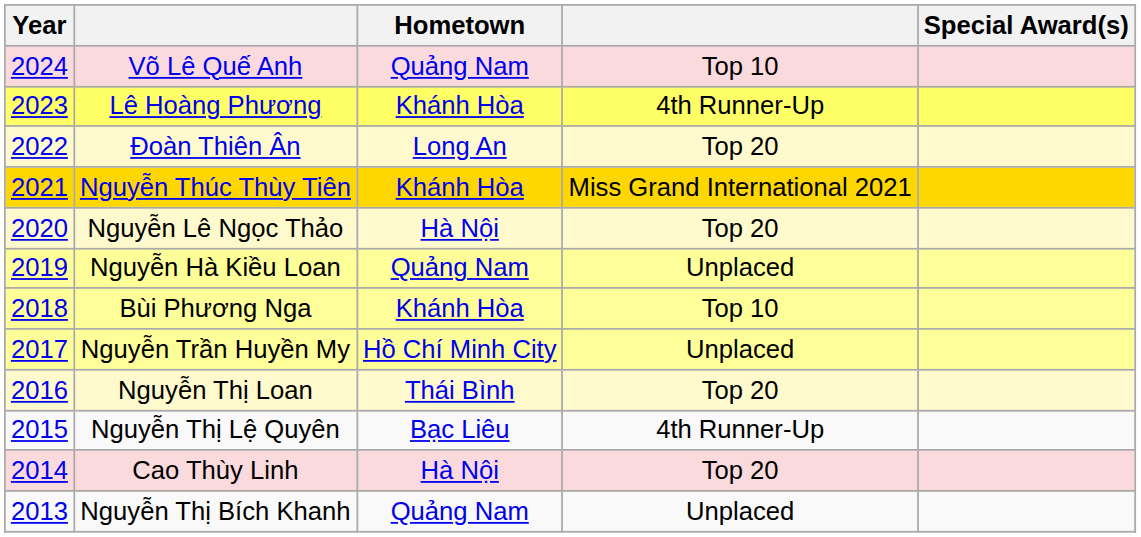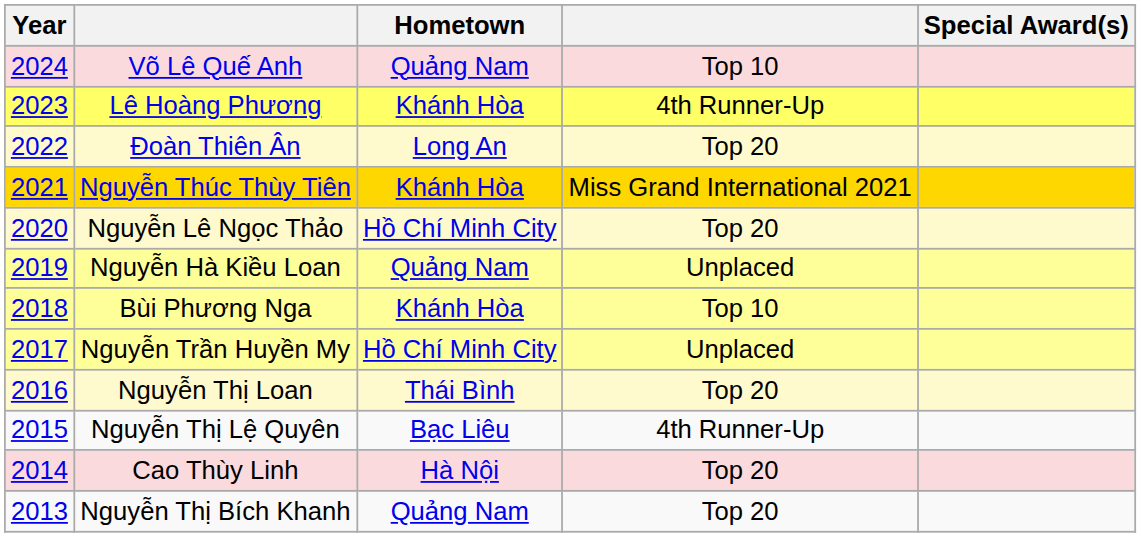Nguyễn Lê Ngọc Thảo | Hometown: Hà Nội -> Hồ Chí Minh City
Nguyễn Thị Bích Khanh | column 4: Unplaced -> Top 20
